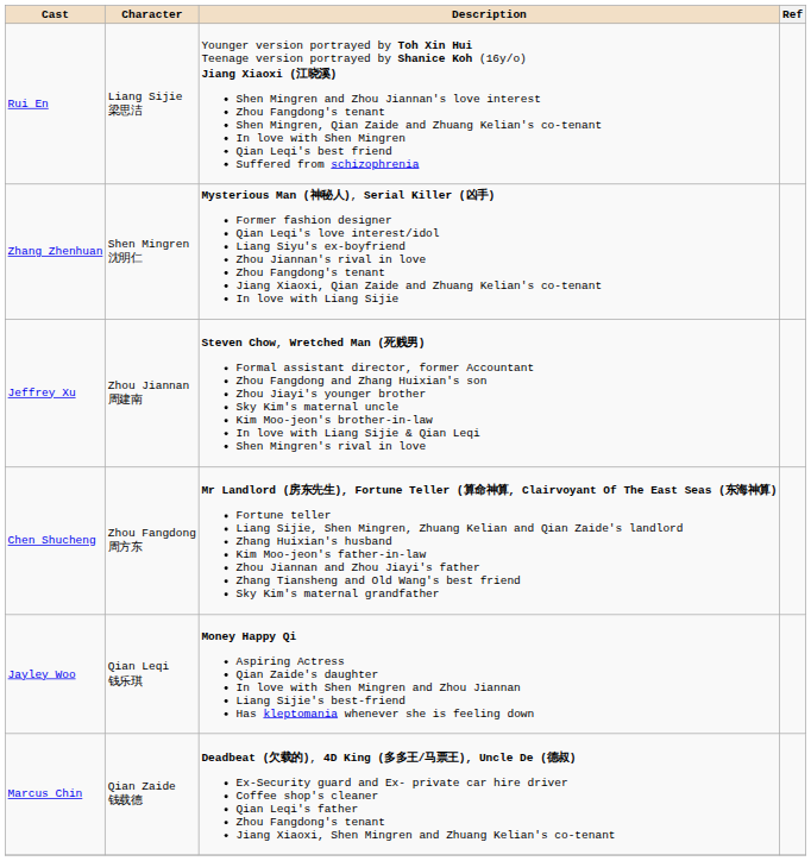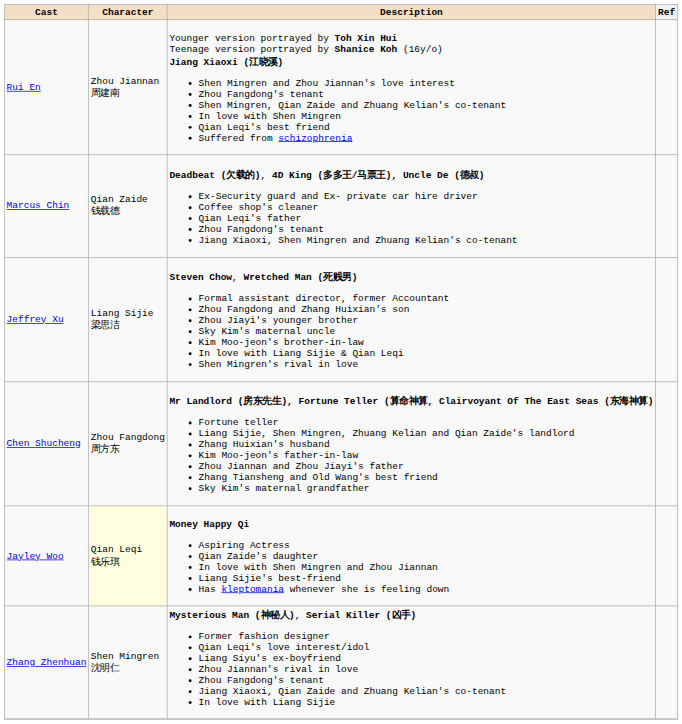Rui En | Character: Liang Sijie 梁思洁 -> Zhou Jiannan 周建南
rows swapped: Zhang Zhenhuan <-> Marcus Chin
Jeffrey Xu | Character: Zhou Jiannan 周建南 -> Liang Sijie 梁思洁
Jayley Woo | Character: no background -> lightyellow background
